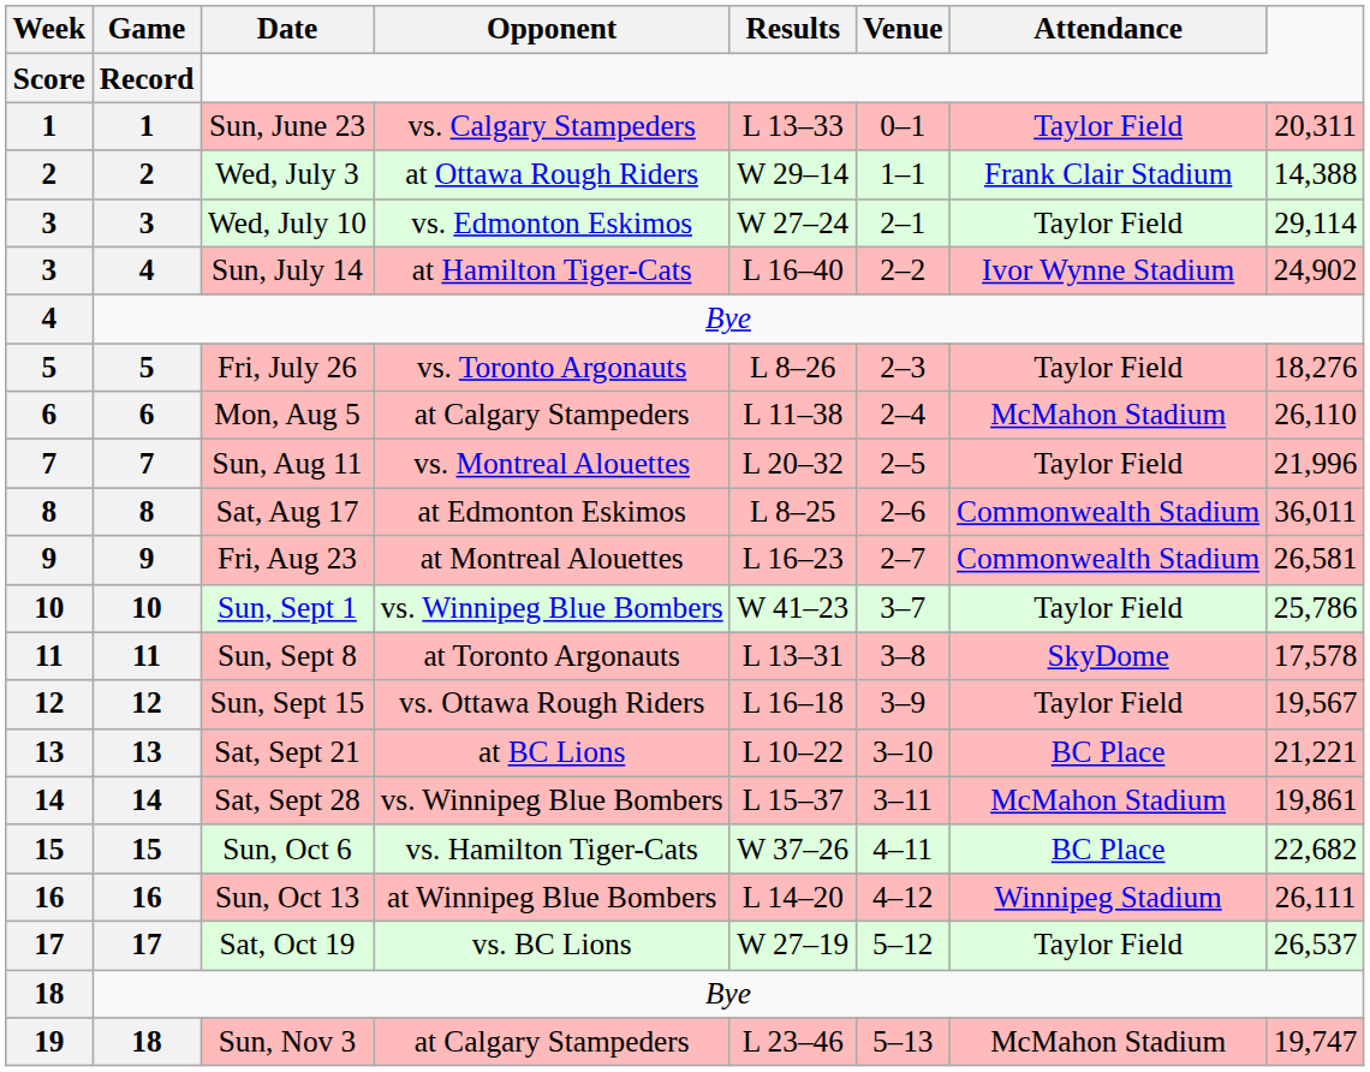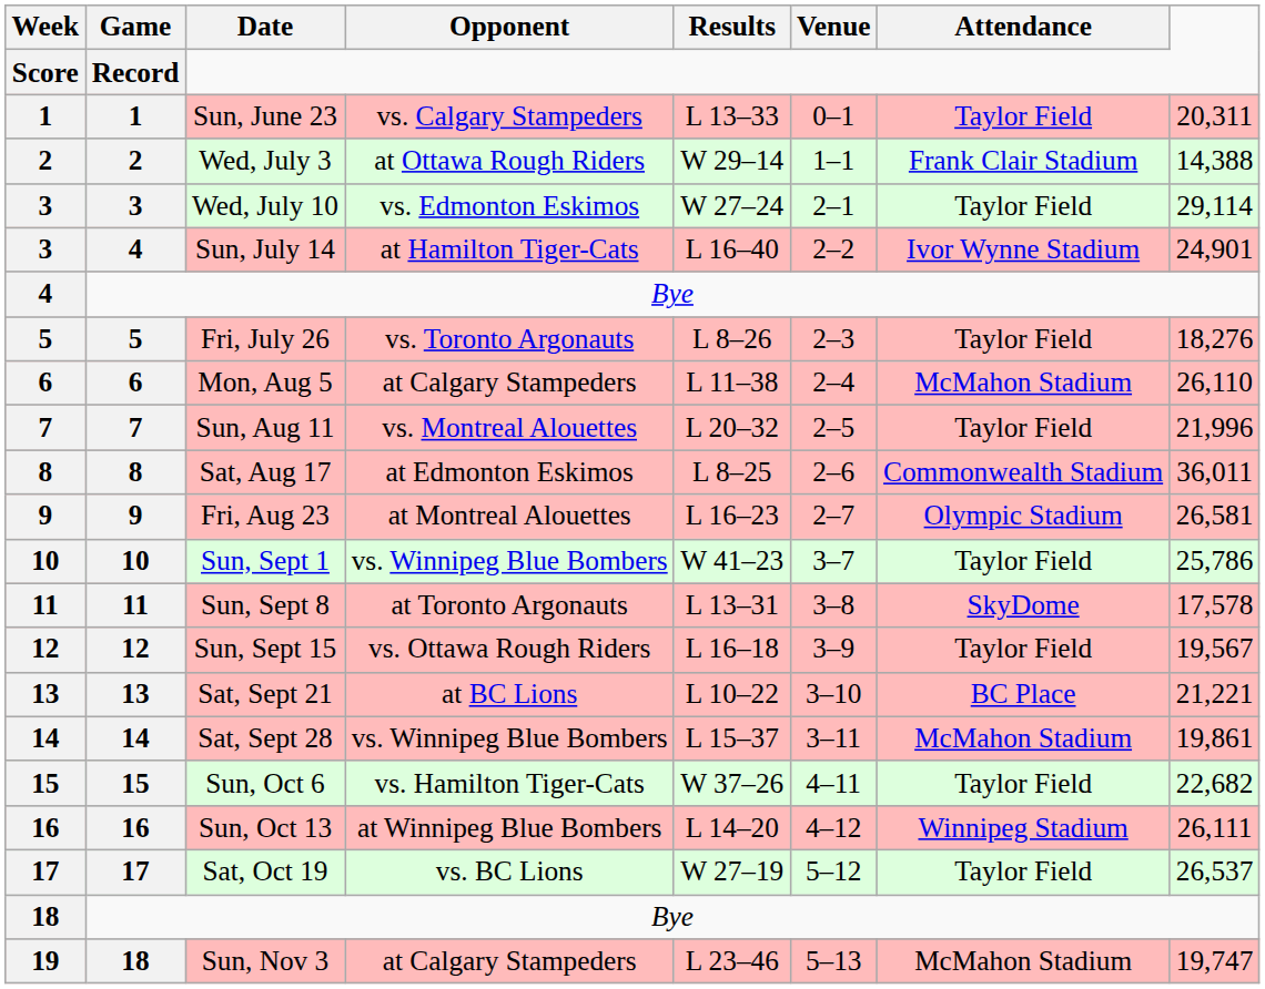Sun, July 14 | column 8: 24,902 -> 24,901
Fri, Aug 23 | Attendance: Commonwealth Stadium -> Olympic Stadium
Sun, Oct 6 | Attendance: BC Place -> Taylor Field
